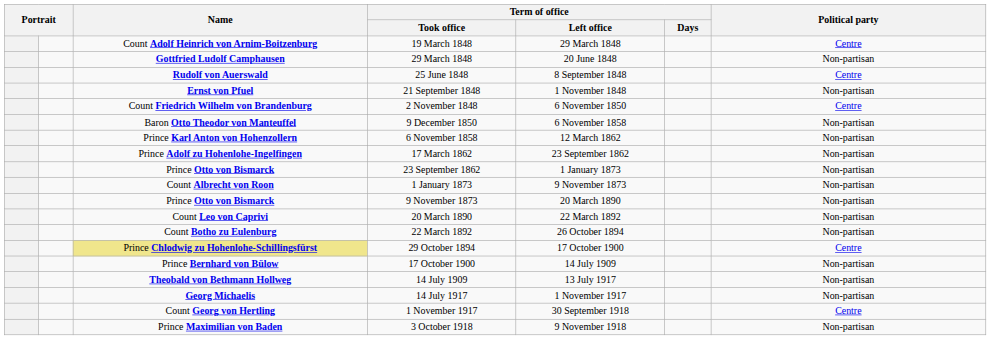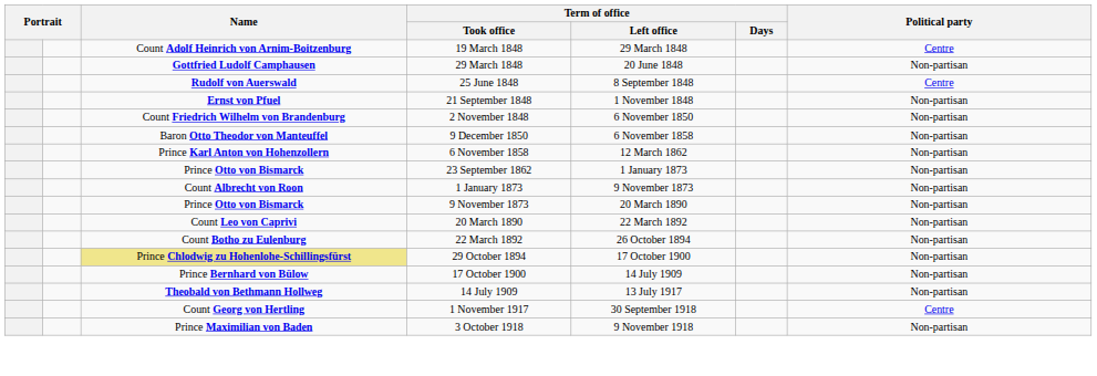2 November 1848 | Political party: Centre -> Non-partisan
- row: Prince Adolf zu Hohenlohe-Ingelfingen | 17 March 1862 | 23 September 1862 | Non-partisan
29 October 1894 | Political party: Centre -> Non-partisan
- row: Georg Michaelis | 14 July 1917 | 1 November 1917 | Non-partisan
